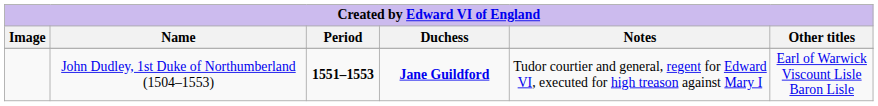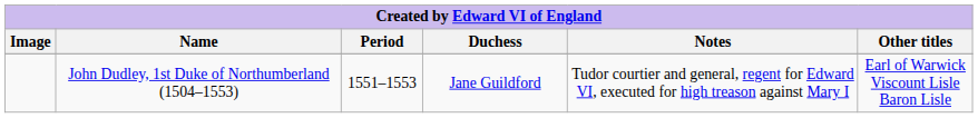John Dudley, 1st Duke of Northumberland (1504–1553) | Period: bold -> normal
John Dudley, 1st Duke of Northumberland (1504–1553) | Duchess: bold -> normal
